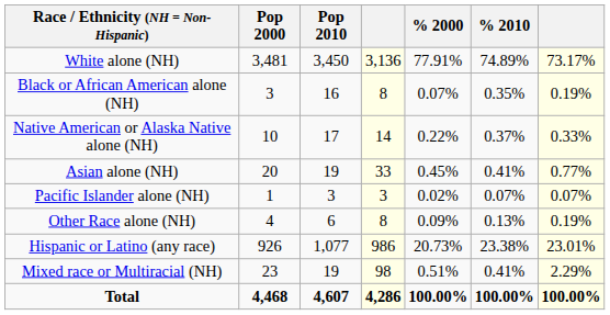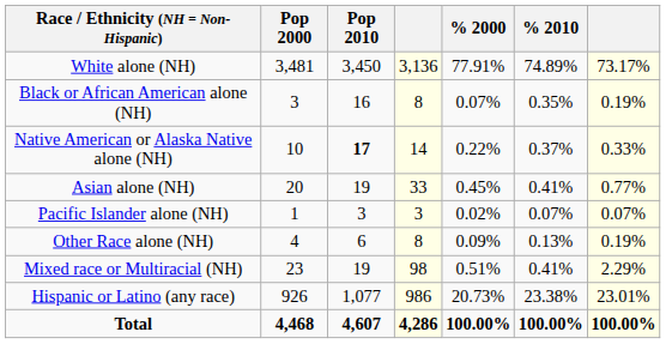Native American or Alaska Native alone (NH) | Pop 2010: normal -> bold
rows swapped: Mixed race or Multiracial (NH) <-> Hispanic or Latino (any race)
